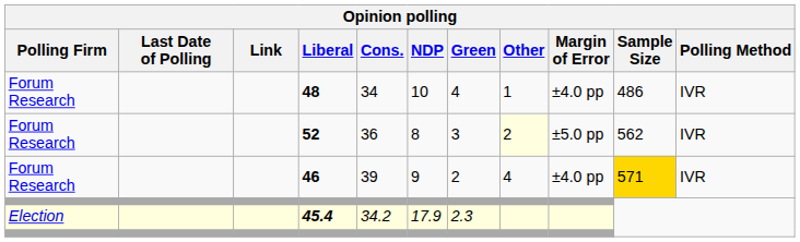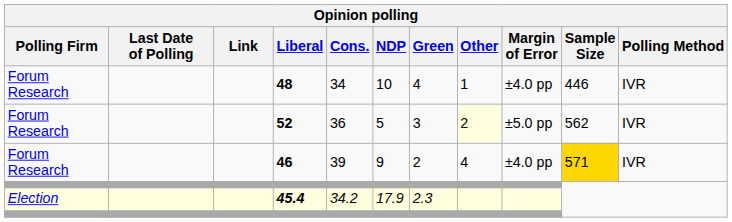48 | Sample Size: 486 -> 446
52 | NDP: 8 -> 5
